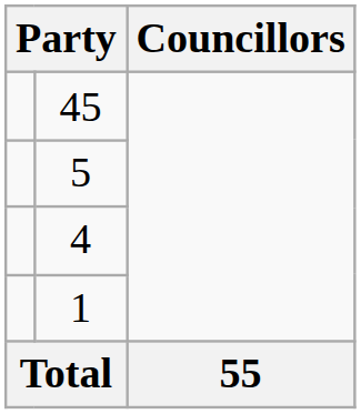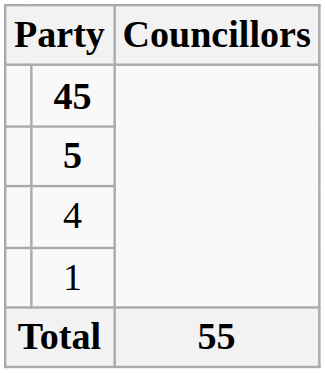45 | column 2: normal -> bold
5 | column 2: normal -> bold
